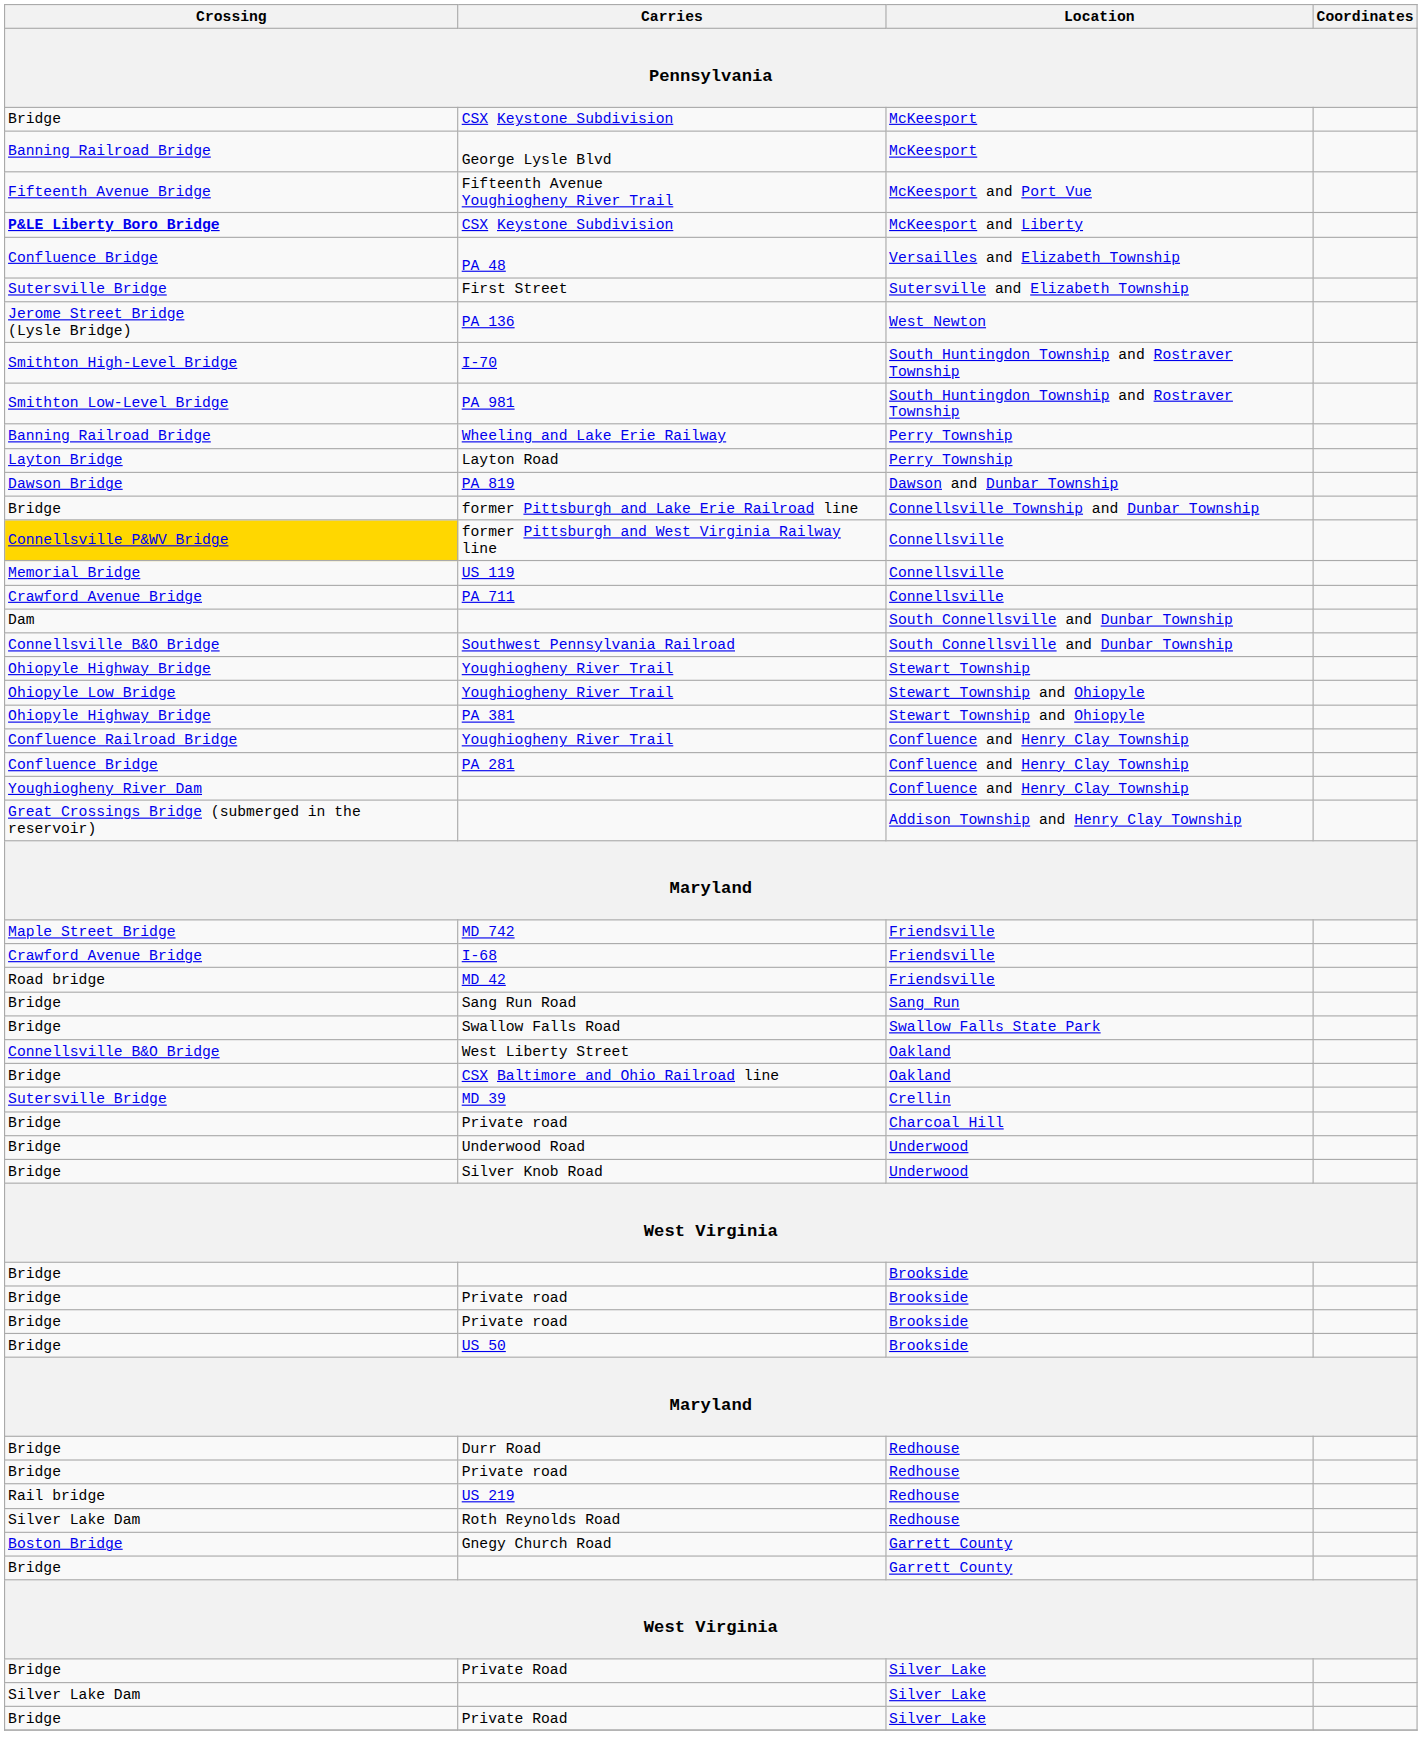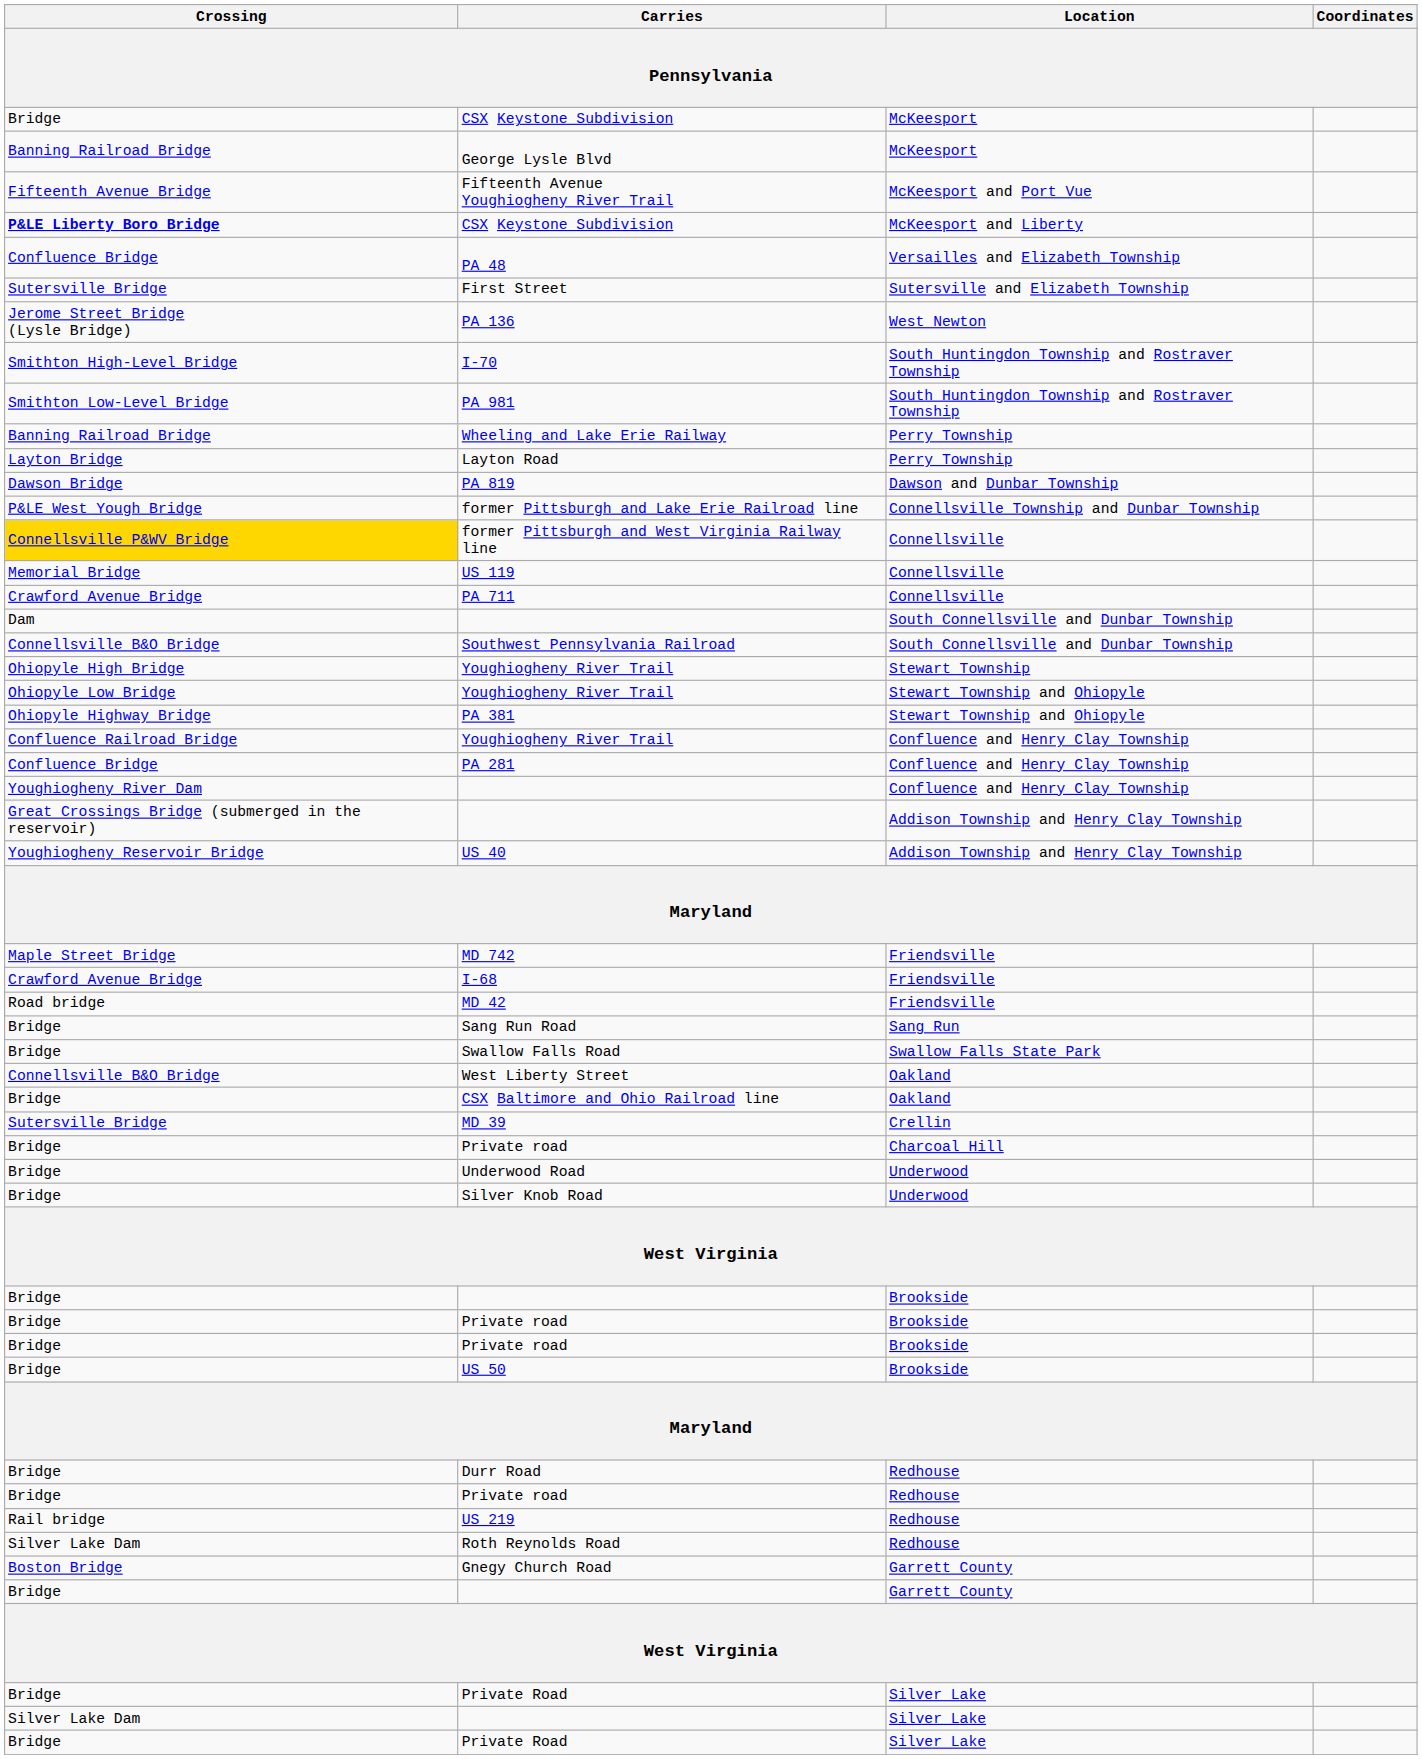former Pittsburgh and Lake Erie Railroad line | Crossing: Bridge -> P&LE West Yough Bridge
Youghiogheny River Trail / Stewart Township | Crossing: Ohiopyle Highway Bridge -> Ohiopyle High Bridge
+ row: Youghiogheny Reservoir Bridge | US 40 | Addison Township and Henry Clay Township
